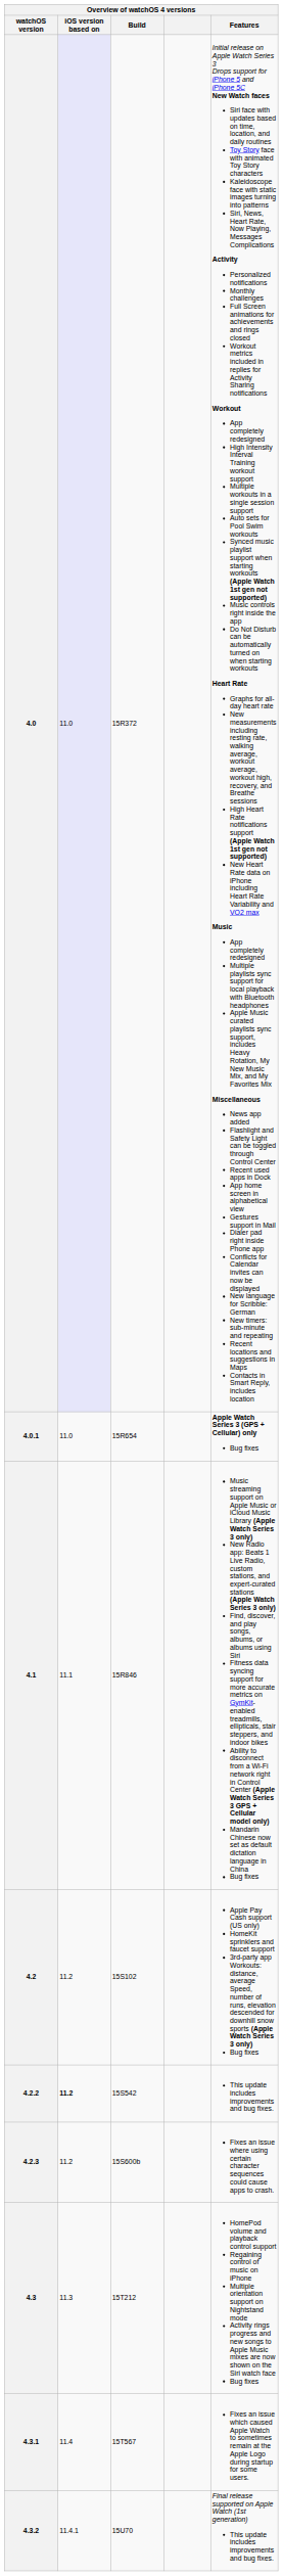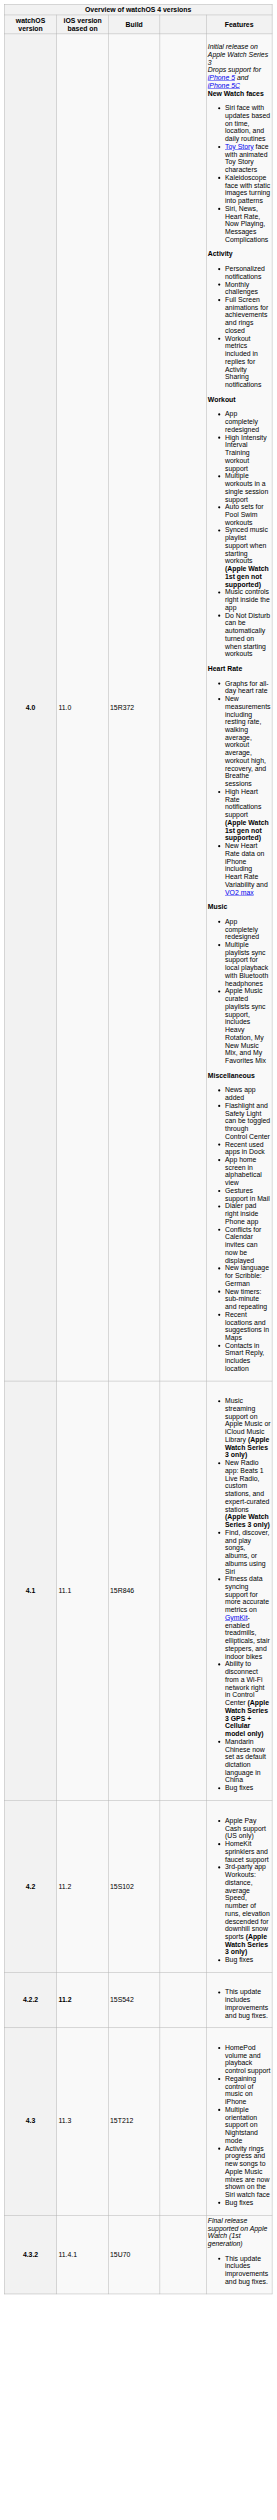4.0 | iOS version based on: lavender background -> no background
- row: 4.0.1 | 11.0 | 15R654 | Apple Watch Series 3 (GPS + Cellular) only Bug fixes
- row: 4.2.3 | 11.2 | 15S600b | Fixes an issue where using certain character sequences could cause apps to crash.
- row: 4.3.1 | 11.4 | 15T567 | Fixes an issue which caused Apple Watch to sometimes remain at the Apple Logo during startup for some users.
